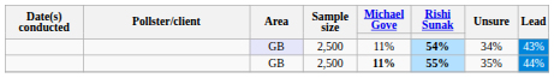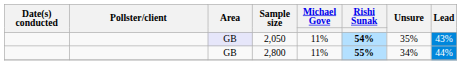row 3 | Sample size: 2,500 -> 2,050
row 3 | Unsure: 34% -> 35%
row 4 | Sample size: 2,500 -> 2,800
row 4 | Michael Gove: bold -> normal
row 4 | Unsure: 35% -> 34%
